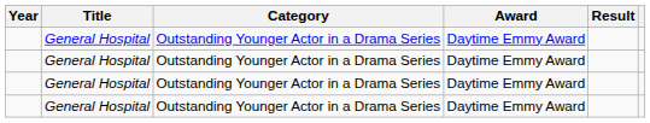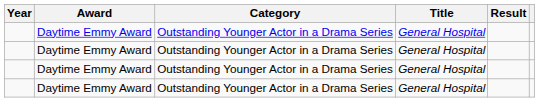columns swapped: Award <-> Title
